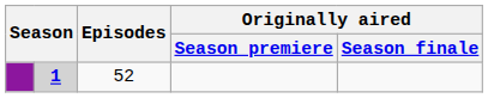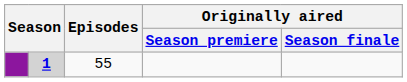row 3 | Episodes: 52 -> 55
